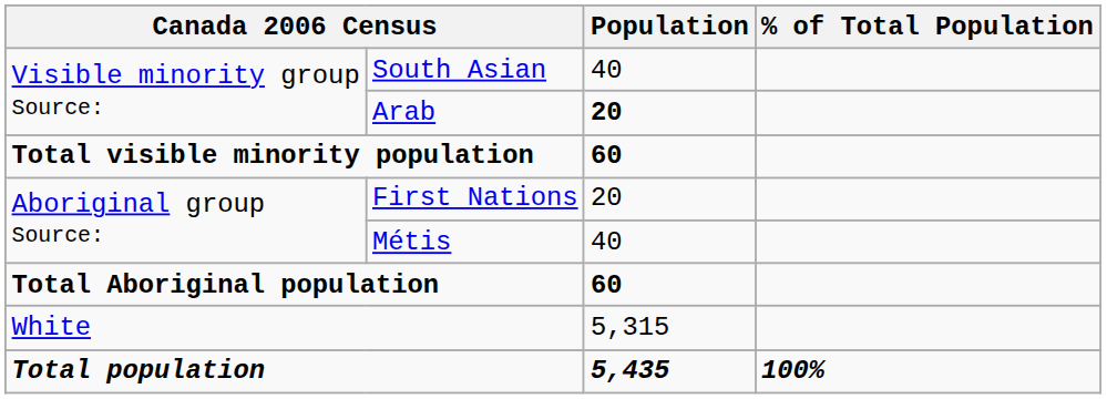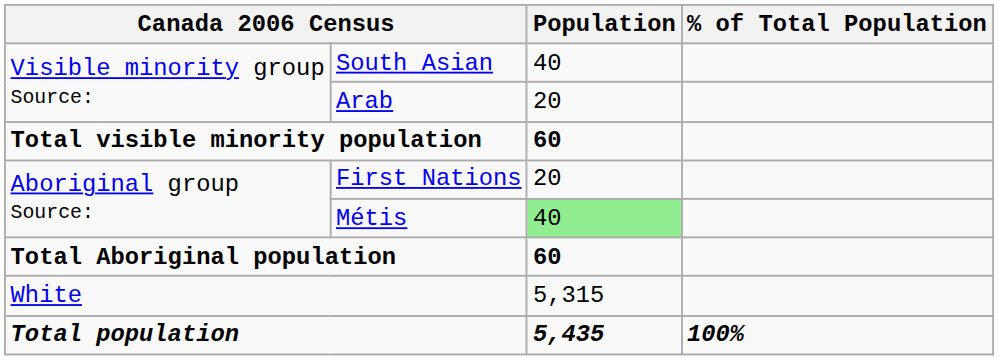Arab | Population: bold -> normal
Métis | Population: no background -> lightgreen background
